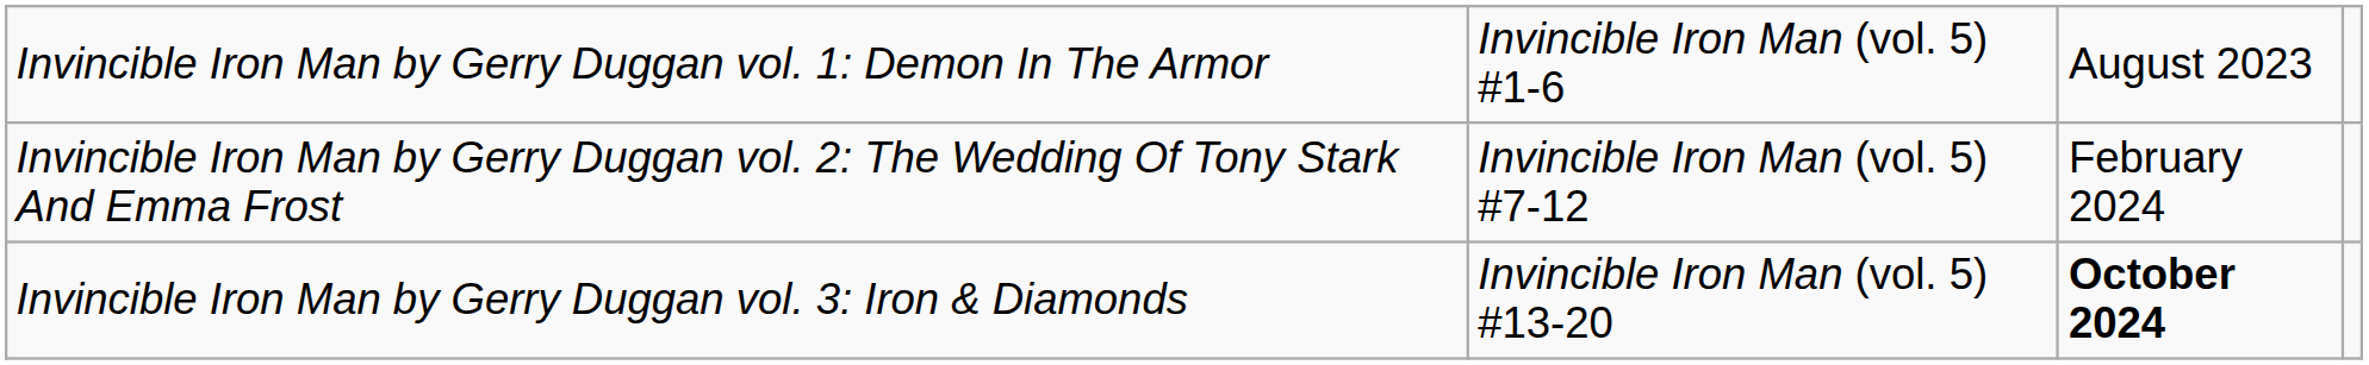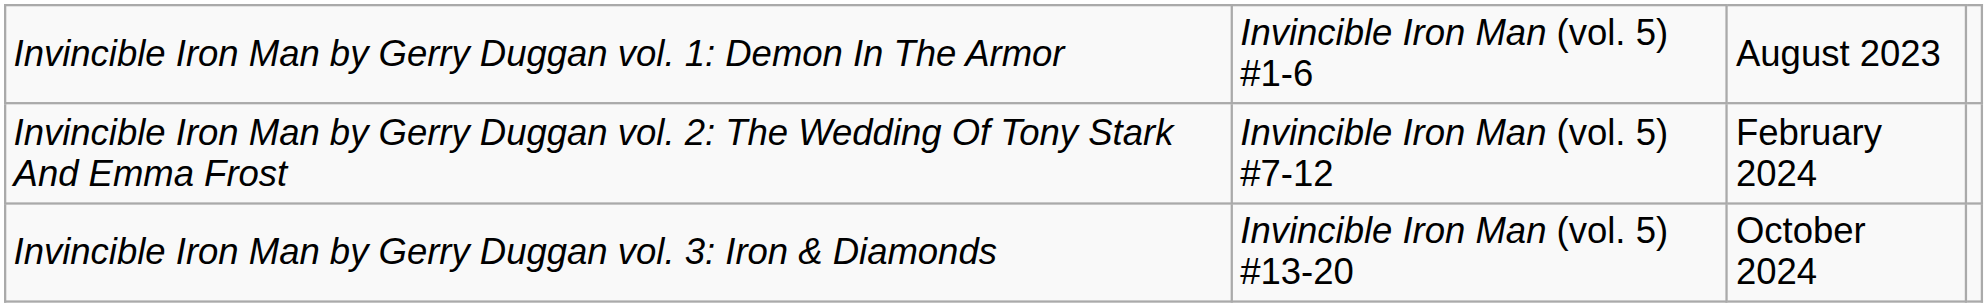Invincible Iron Man by Gerry Duggan vol. 3: Iron & Diamonds | column 3: bold -> normal
